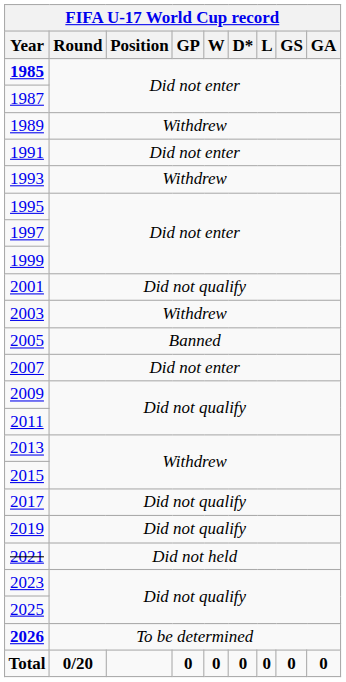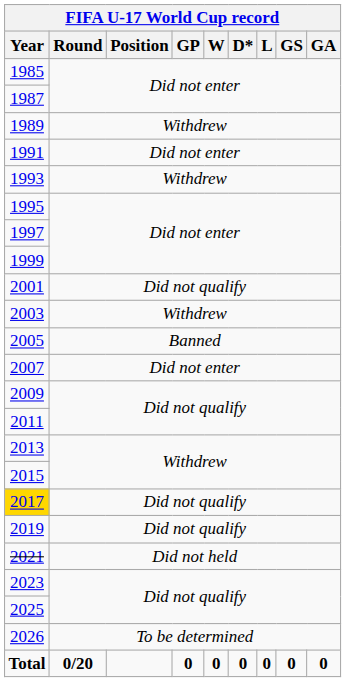1985 | Year: bold -> normal
2017 | Year: no background -> gold background
2026 | Year: bold -> normal
